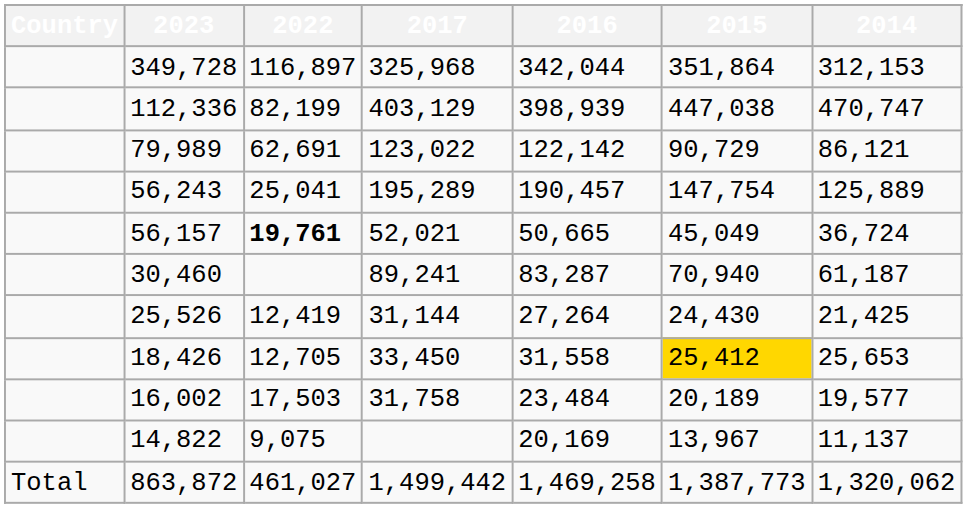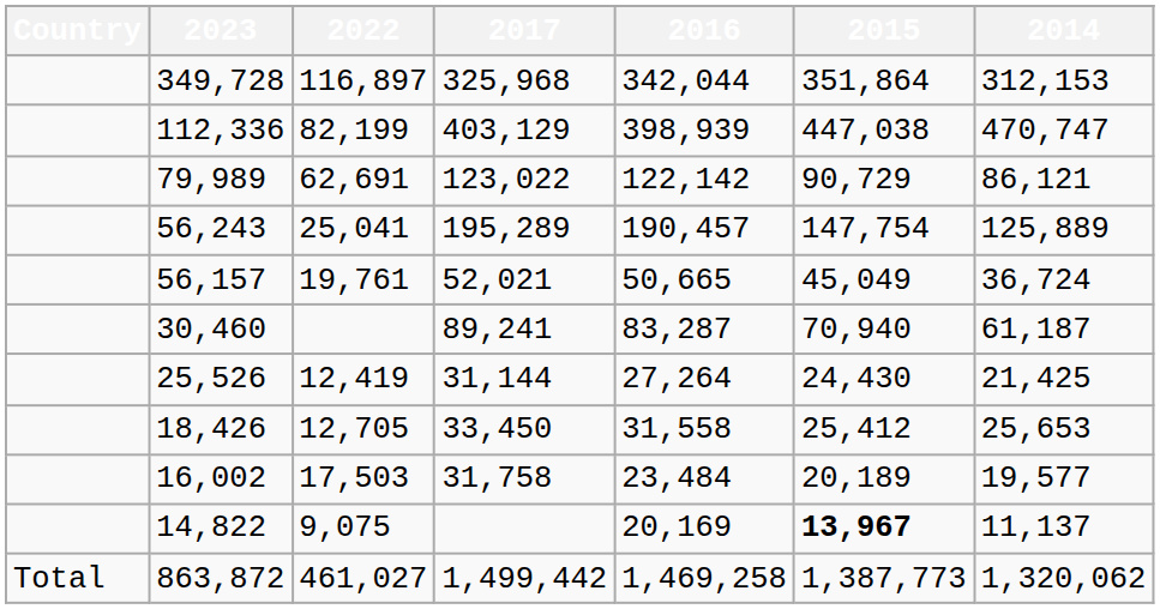56,157 | 2022: bold -> normal
18,426 | 2015: gold background -> no background
14,822 | 2015: normal -> bold
